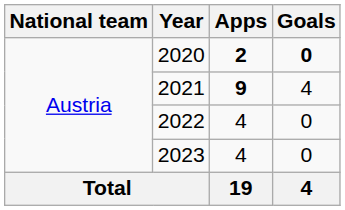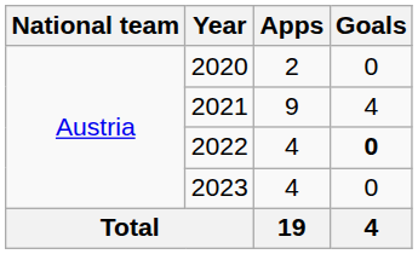2020 | Apps: bold -> normal
2020 | Goals: bold -> normal
2021 | Apps: bold -> normal
2022 | Goals: normal -> bold
